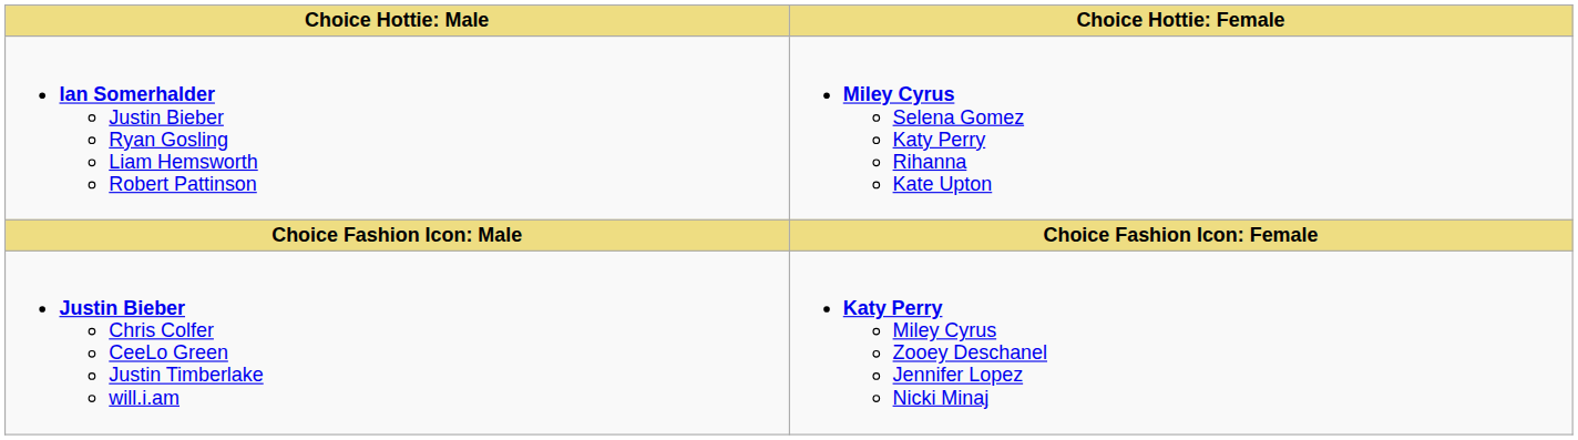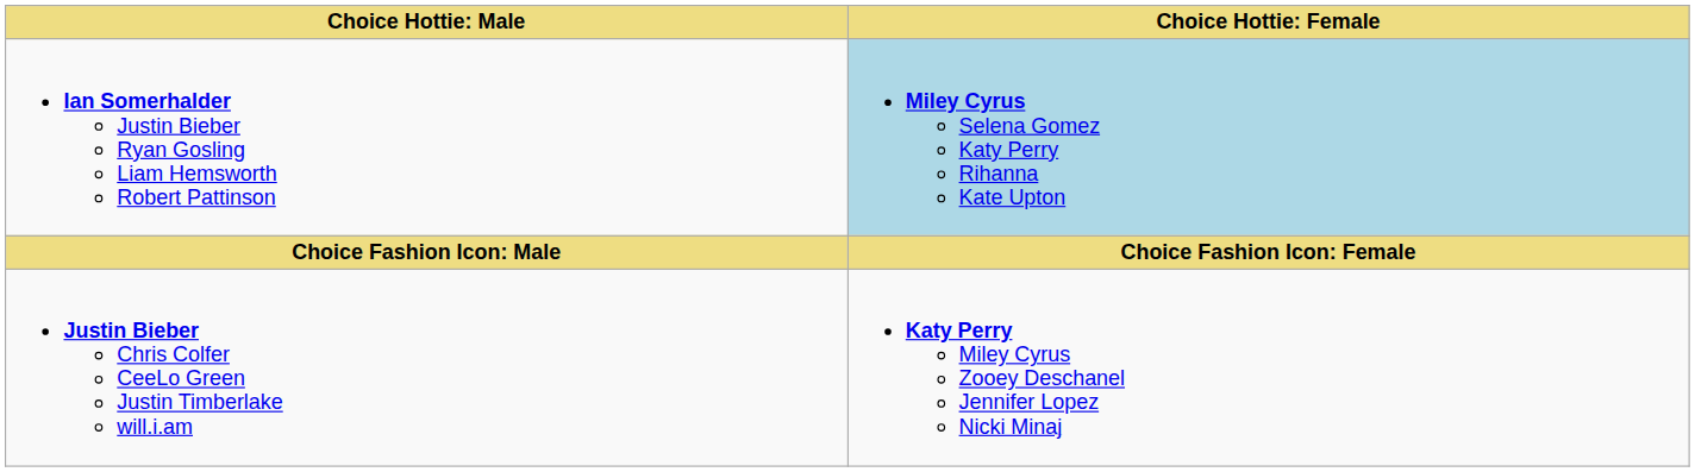row 2 | column 2: no background -> lightblue background
